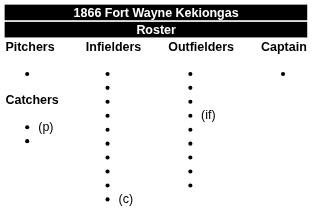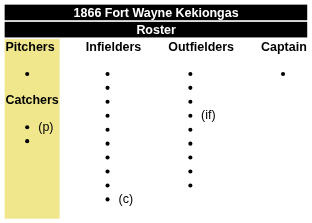Pitchers Catchers (p) | column 1: no background -> khaki background
